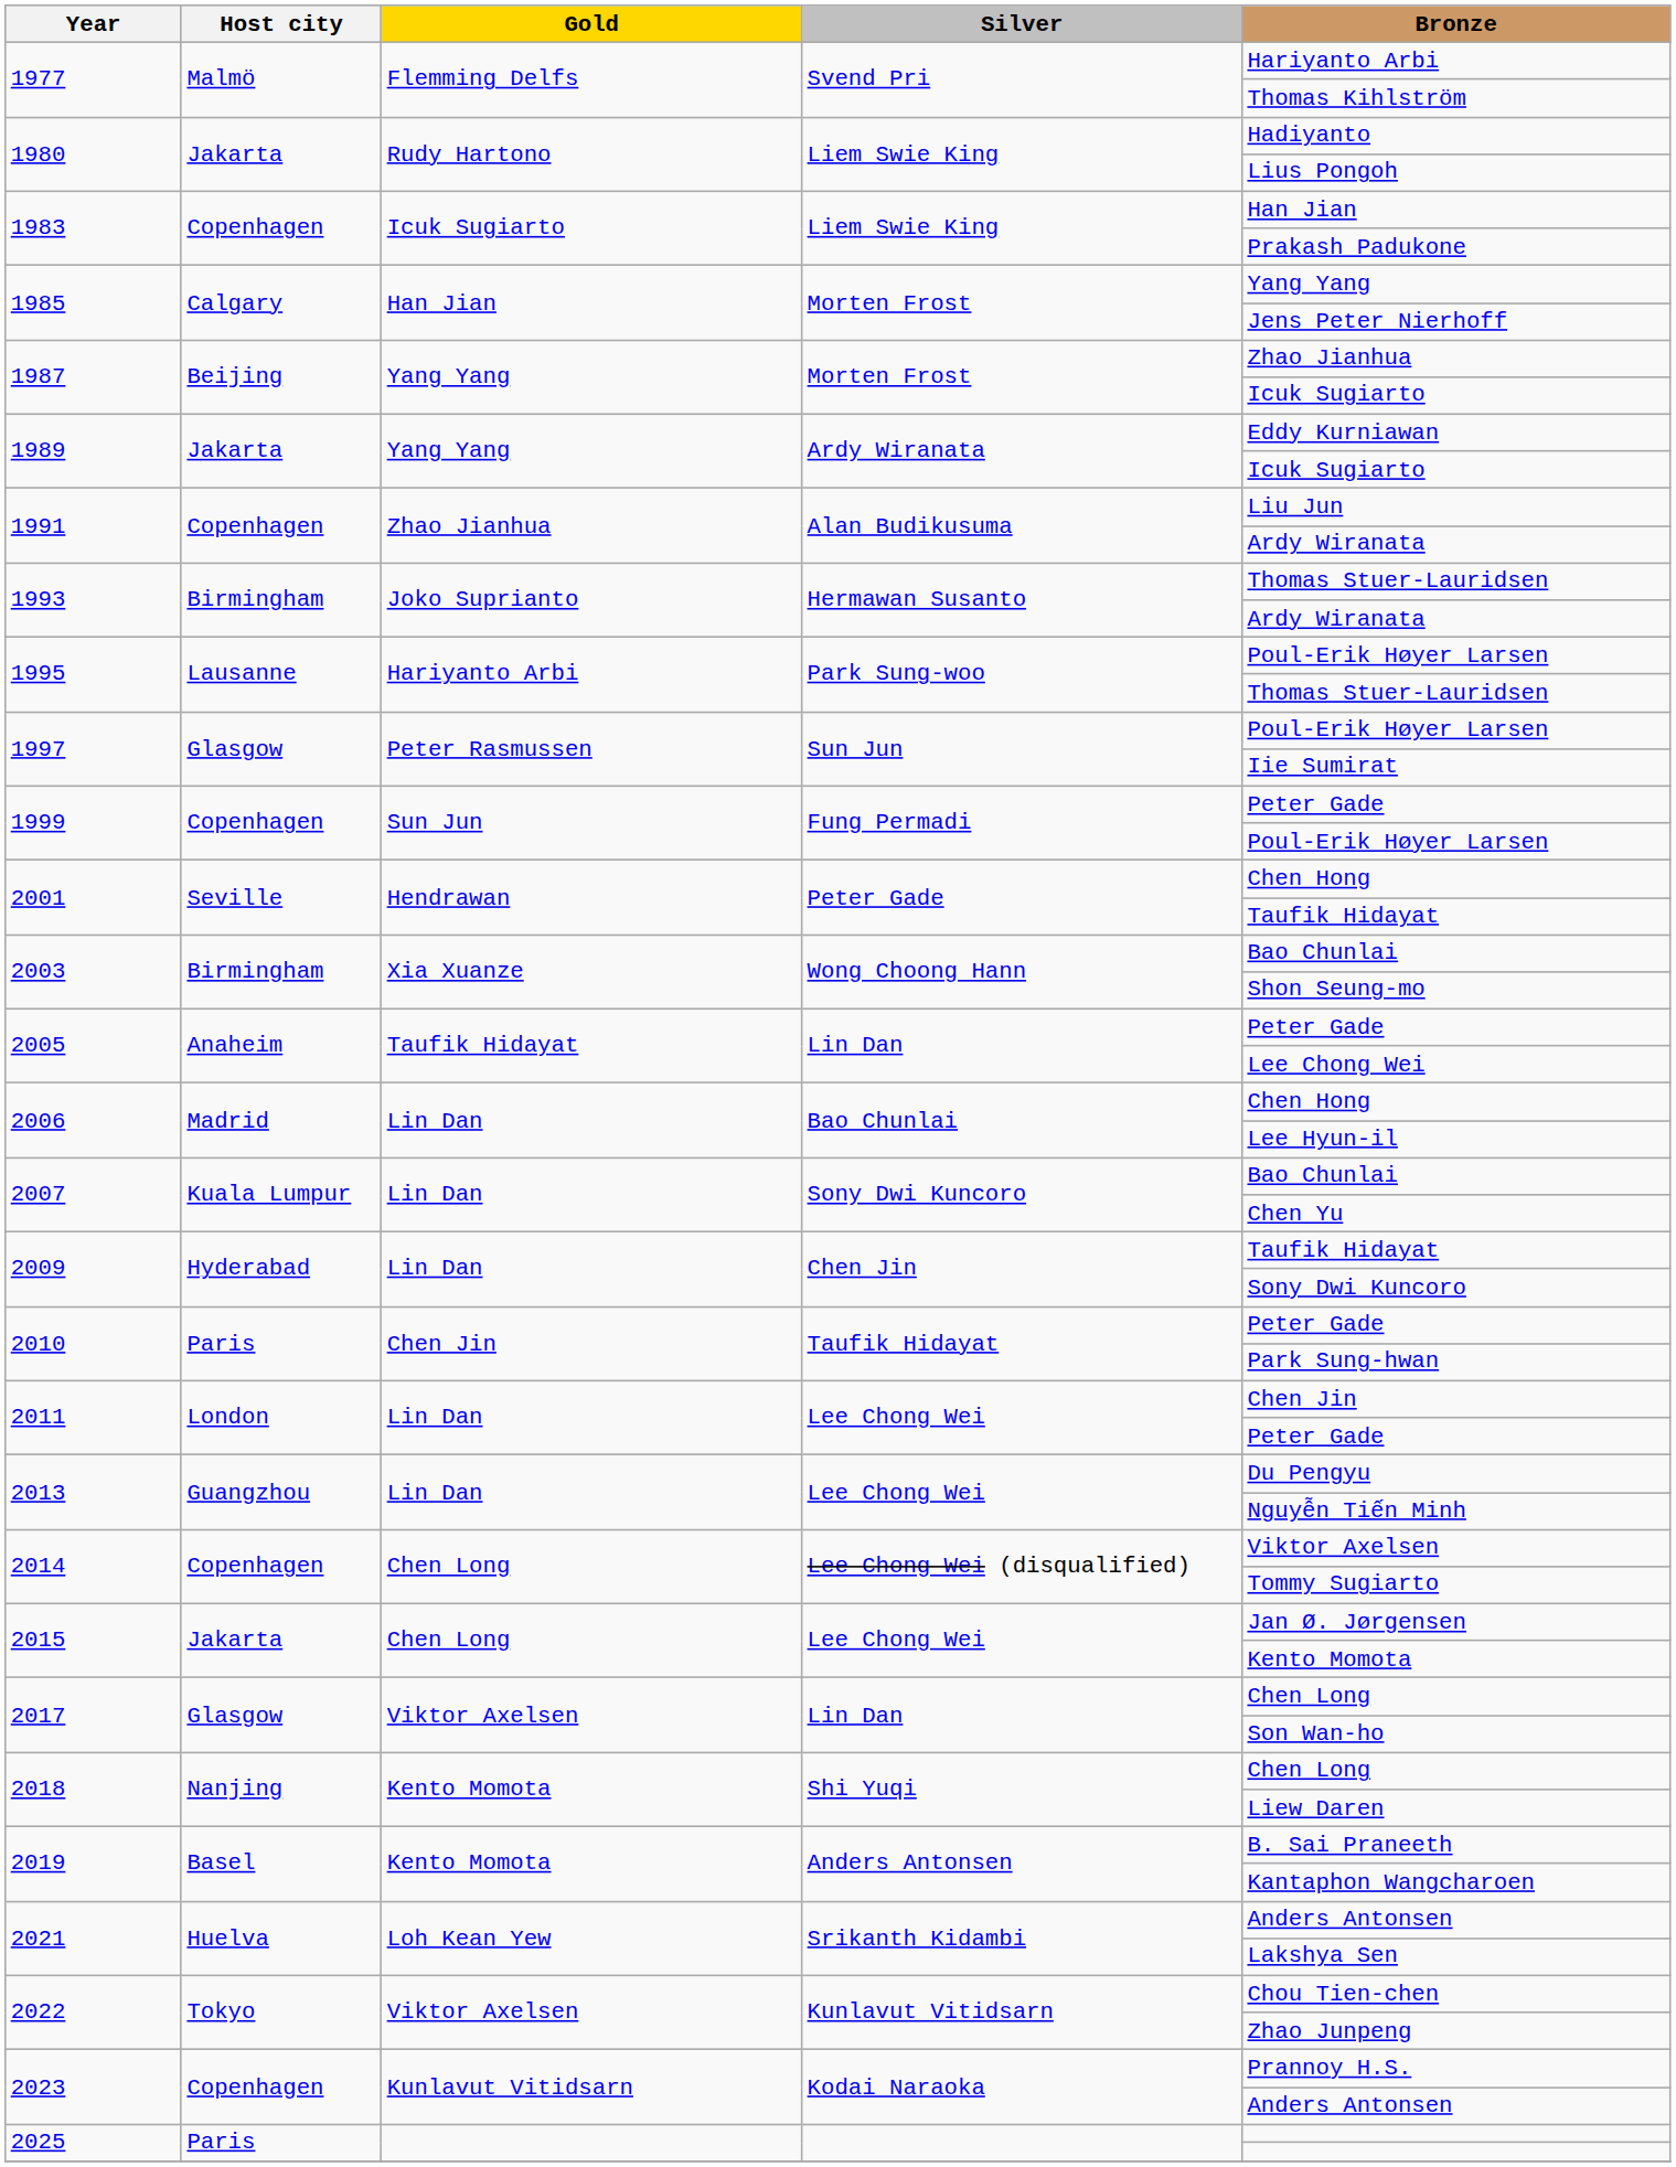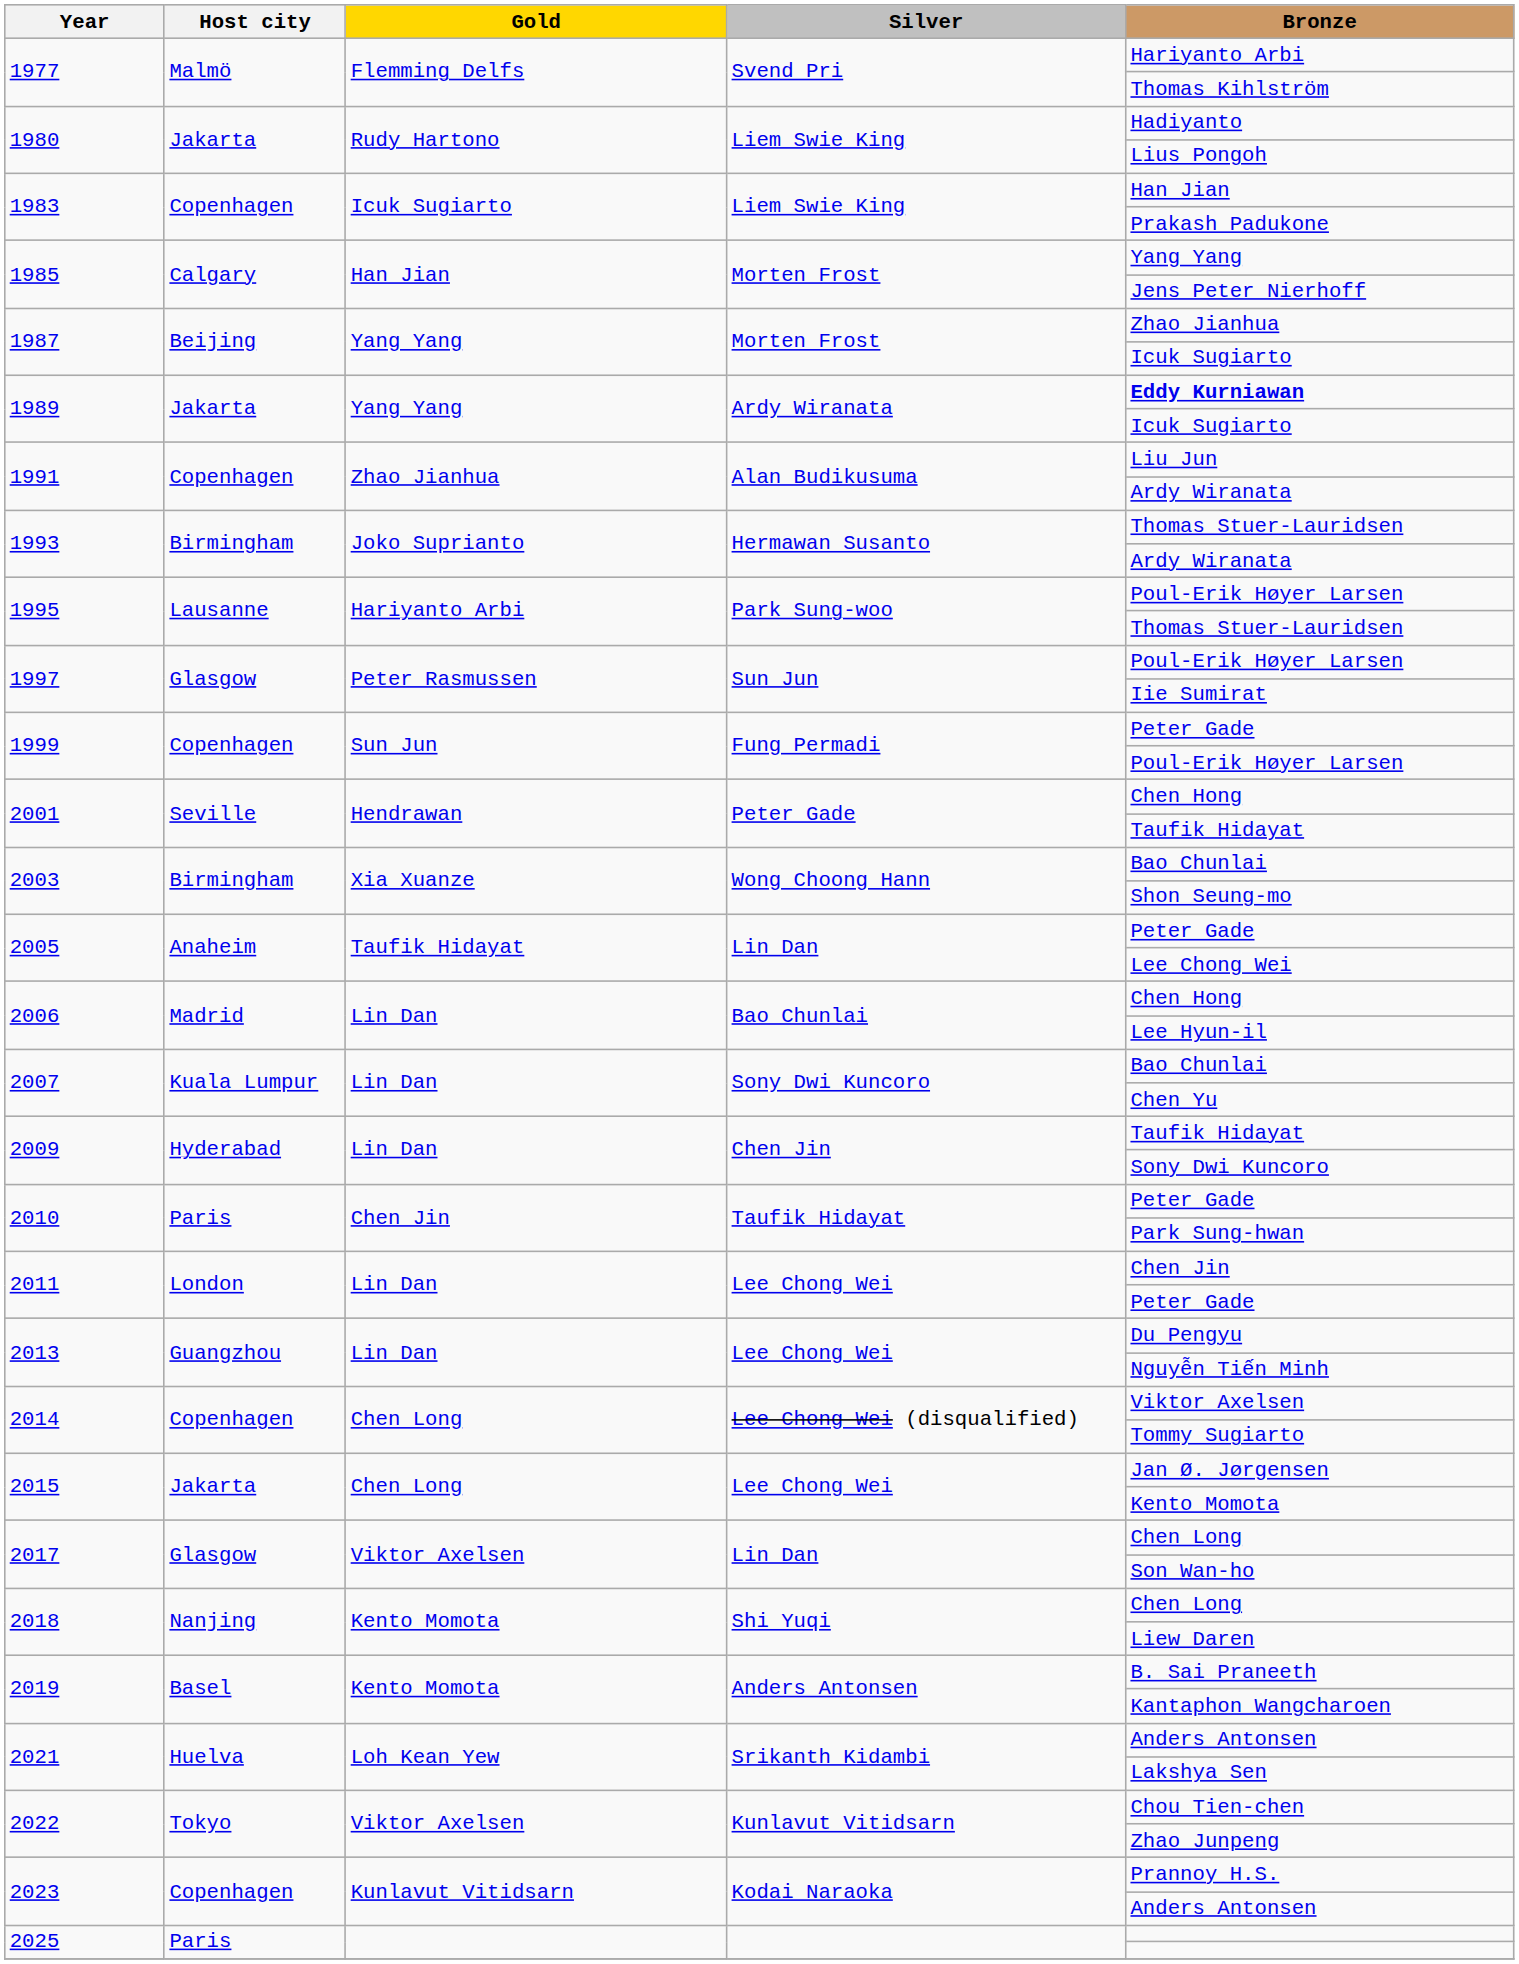row 12 | Bronze: normal -> bold
